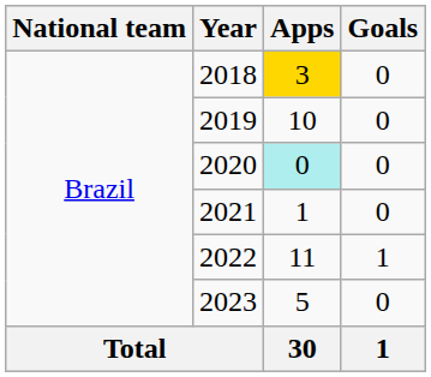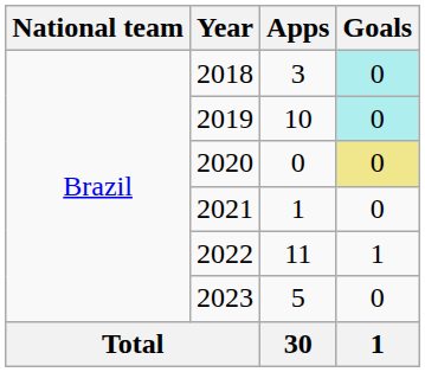2018 | Apps: gold background -> no background
2018 | Goals: no background -> paleturquoise background
2019 | Goals: no background -> paleturquoise background
2020 | Apps: paleturquoise background -> no background
2020 | Goals: no background -> khaki background
